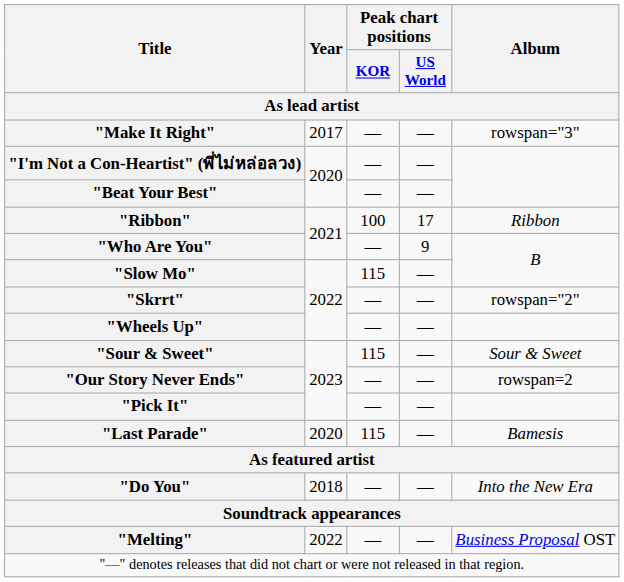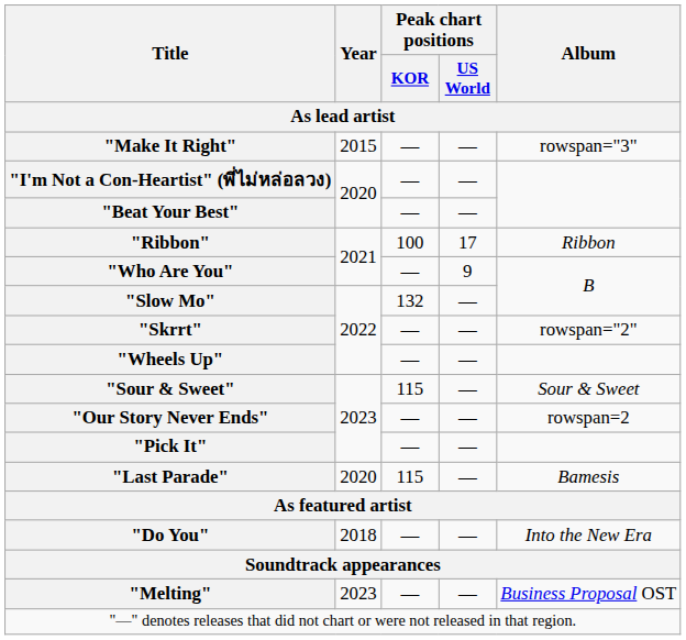"Make It Right" | Year / As lead artist: 2017 -> 2015
"Slow Mo" | Peak chart positions / KOR / As lead artist: 115 -> 132
"Melting" | Year / As lead artist: 2022 -> 2023
